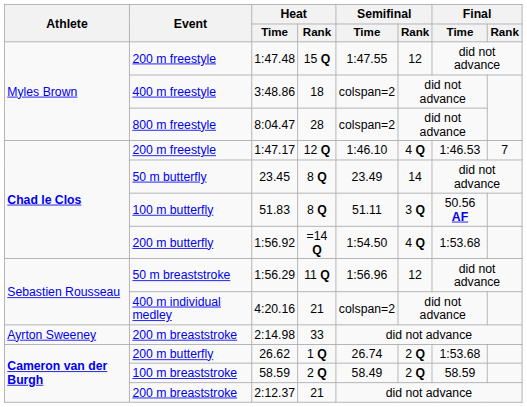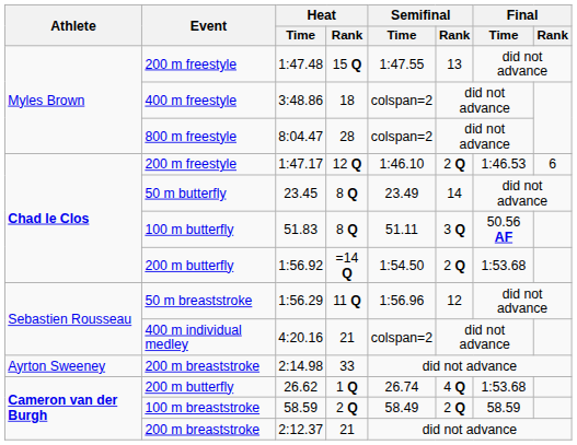1:47.48 | Semifinal / Rank: 12 -> 13
1:47.17 | Semifinal / Rank: 4 Q -> 2 Q
1:47.17 | Final / Rank: 7 -> 6
1:56.92 | Semifinal / Rank: 4 Q -> 2 Q
26.62 | Semifinal / Rank: 2 Q -> 4 Q
